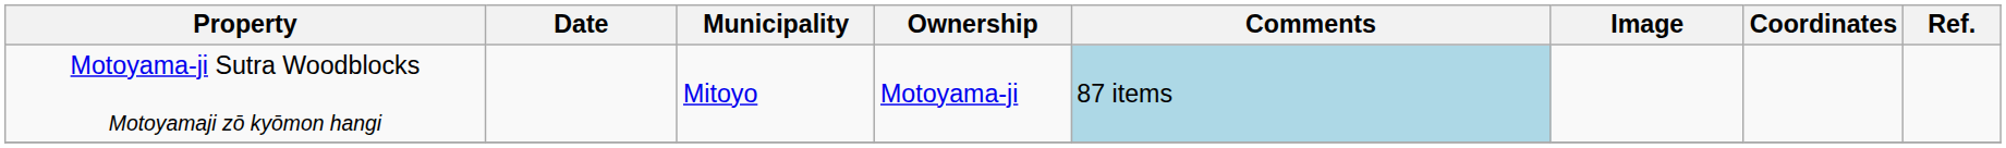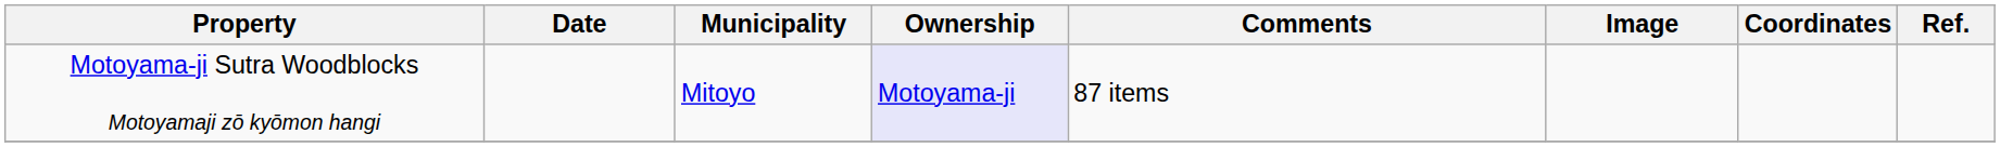Motoyama-ji Sutra Woodblocks Motoyamaji zō kyōmon hangi | Ownership: no background -> lavender background
Motoyama-ji Sutra Woodblocks Motoyamaji zō kyōmon hangi | Comments: lightblue background -> no background
